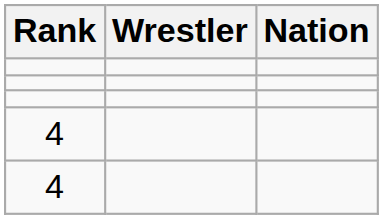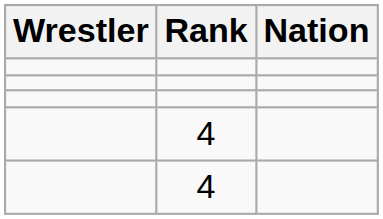columns swapped: Rank <-> Wrestler
